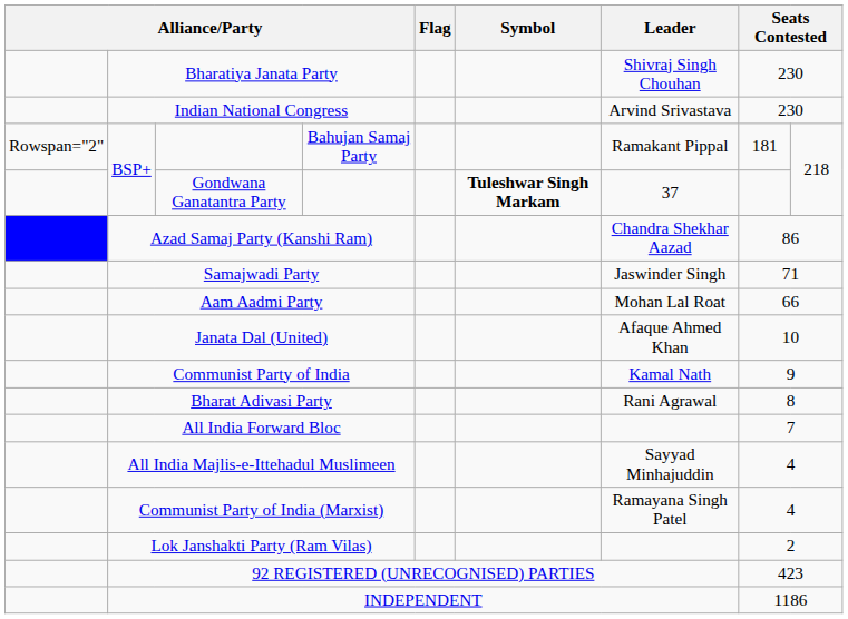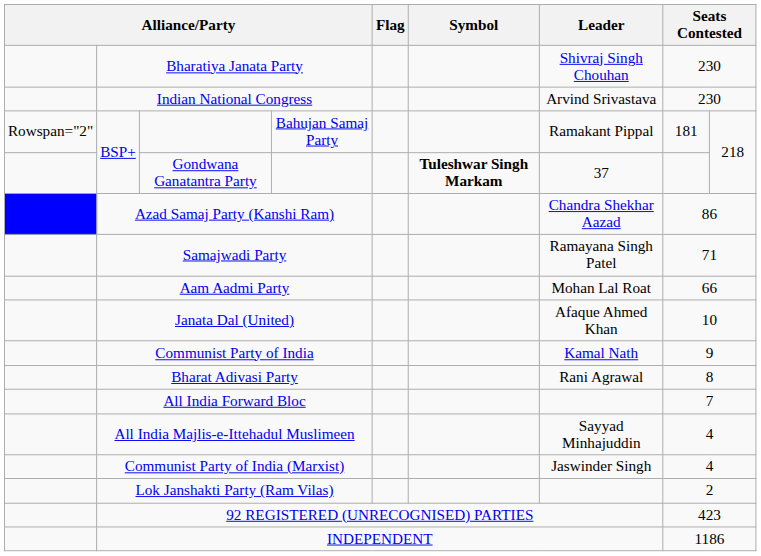Samajwadi Party | Leader: Jaswinder Singh -> Ramayana Singh Patel
Communist Party of India (Marxist) | Leader: Ramayana Singh Patel -> Jaswinder Singh
